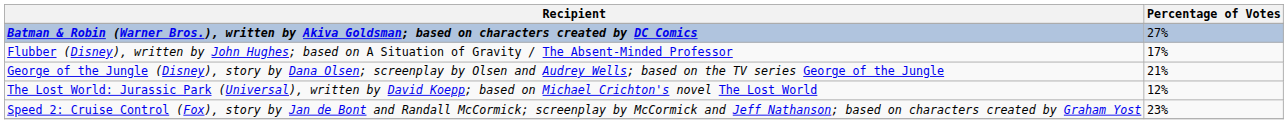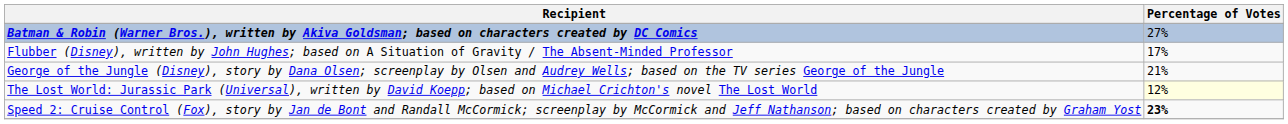row 5 | Percentage of Votes: no background -> lightyellow background
row 6 | Percentage of Votes: normal -> bold
